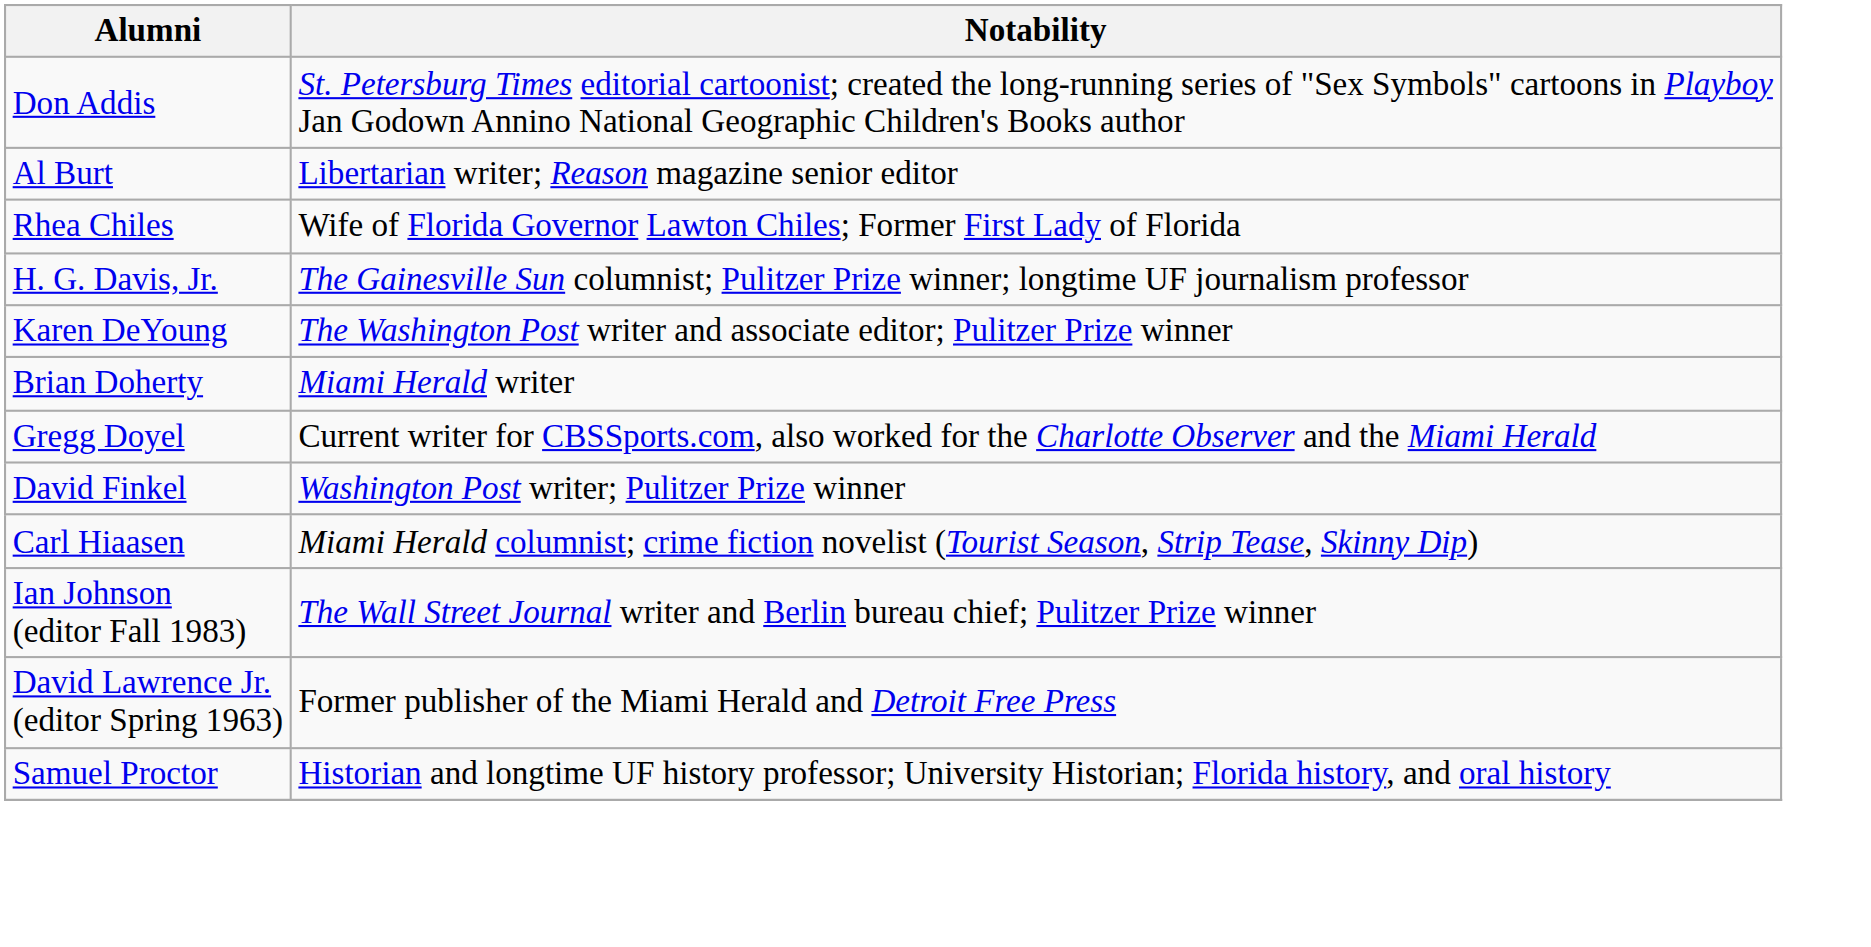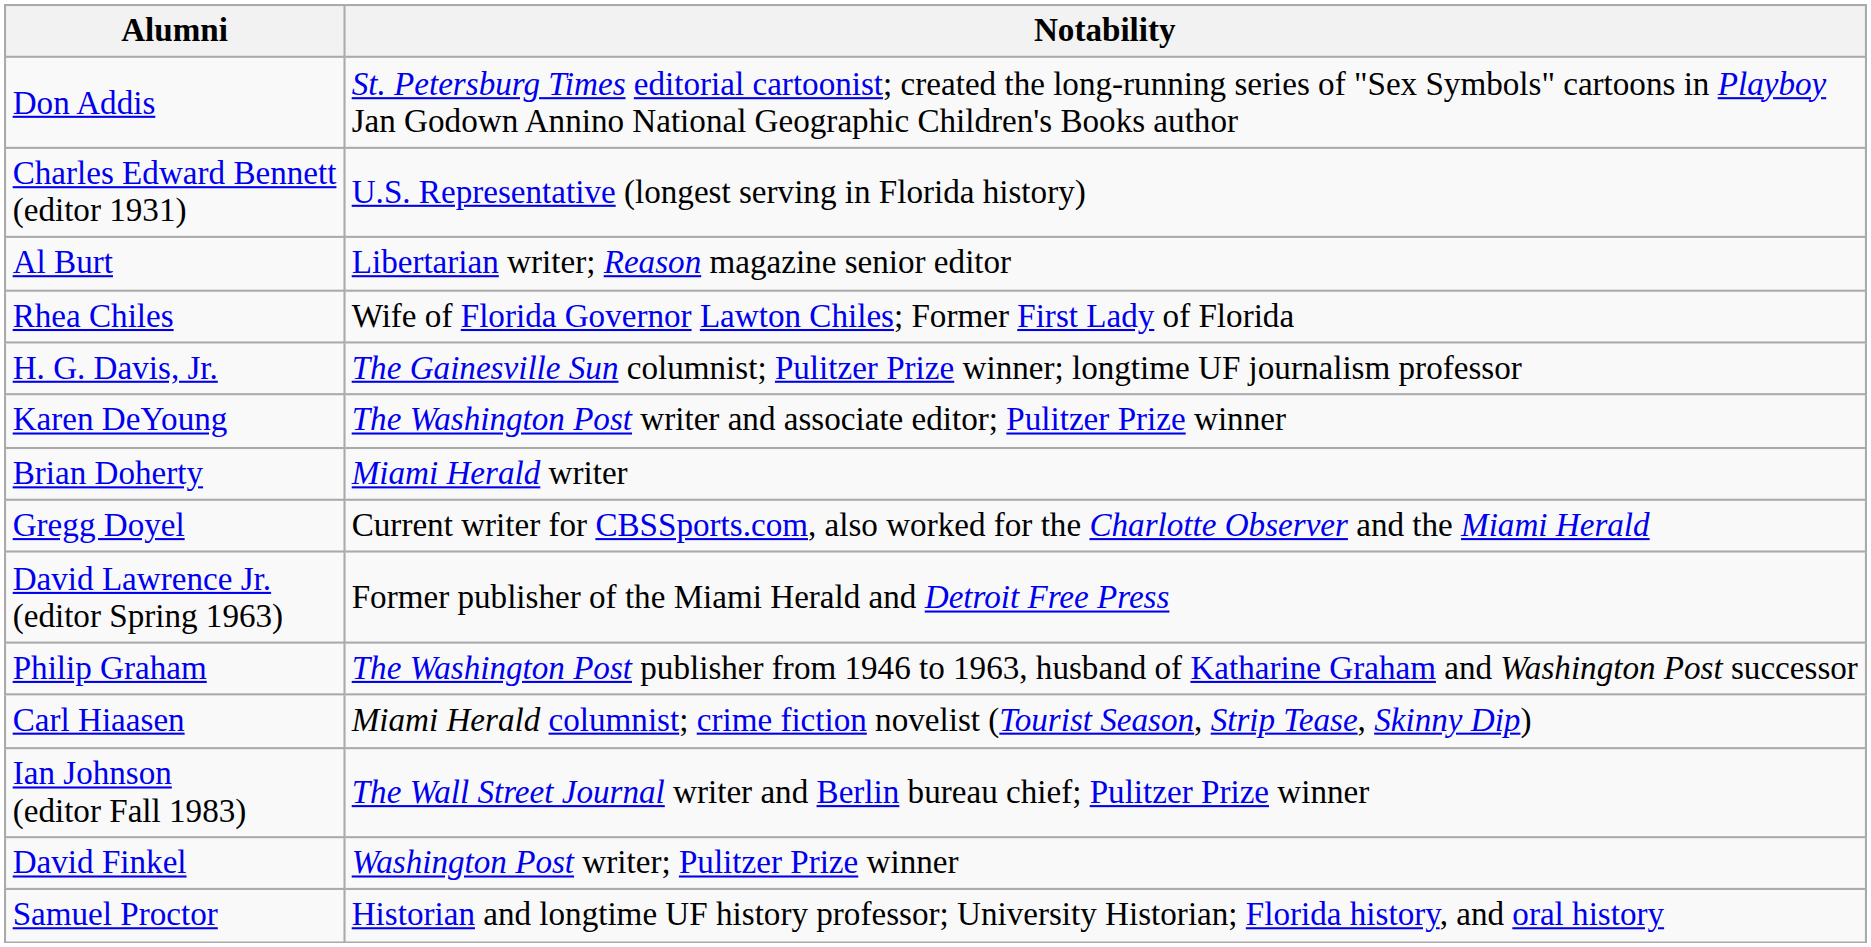+ row: Charles Edward Bennett (editor 1931) | U.S. Representative (longest serving in Florida history)
rows swapped: David Finkel <-> David Lawrence Jr. (editor Spring 1963)
+ row: Philip Graham | The Washington Post publisher from 1946 to 1963, husband of Katharine Graham and Washington Post successor
